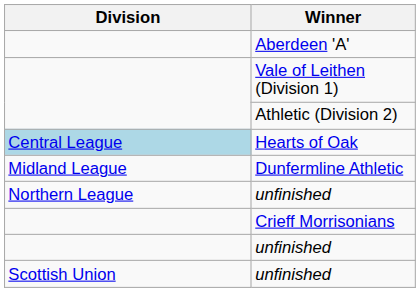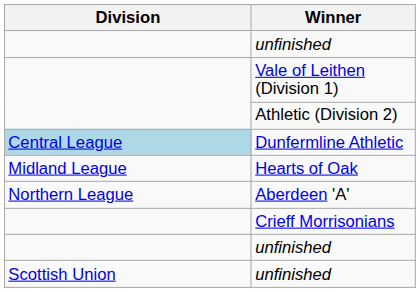row 2 | Winner: Aberdeen 'A' -> unfinished
row 5 | Winner: Hearts of Oak -> Dunfermline Athletic
row 6 | Winner: Dunfermline Athletic -> Hearts of Oak
row 7 | Winner: unfinished -> Aberdeen 'A'
